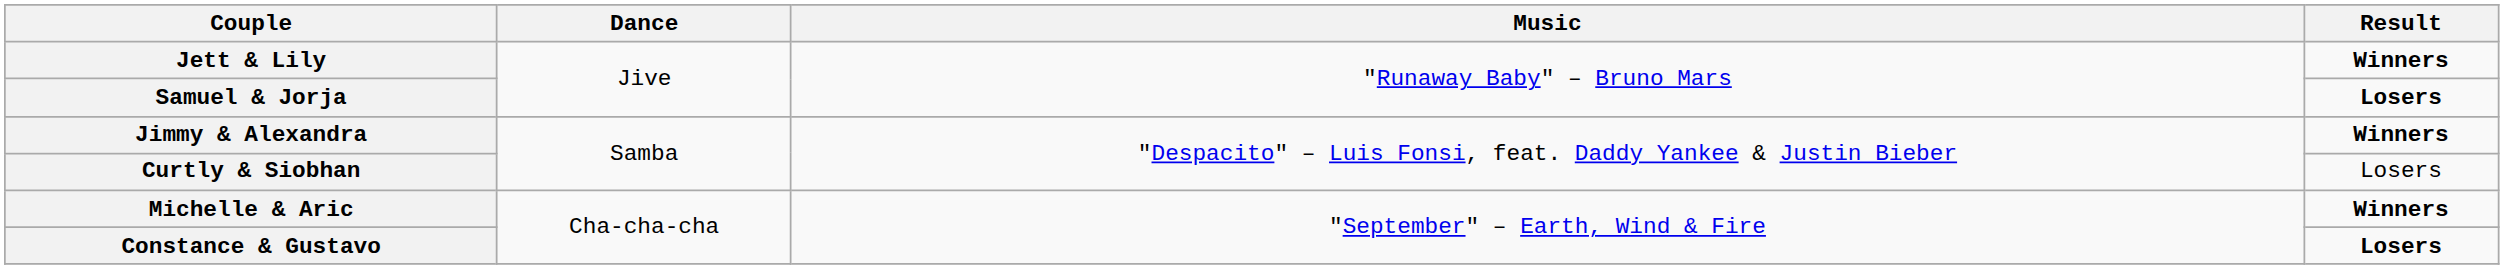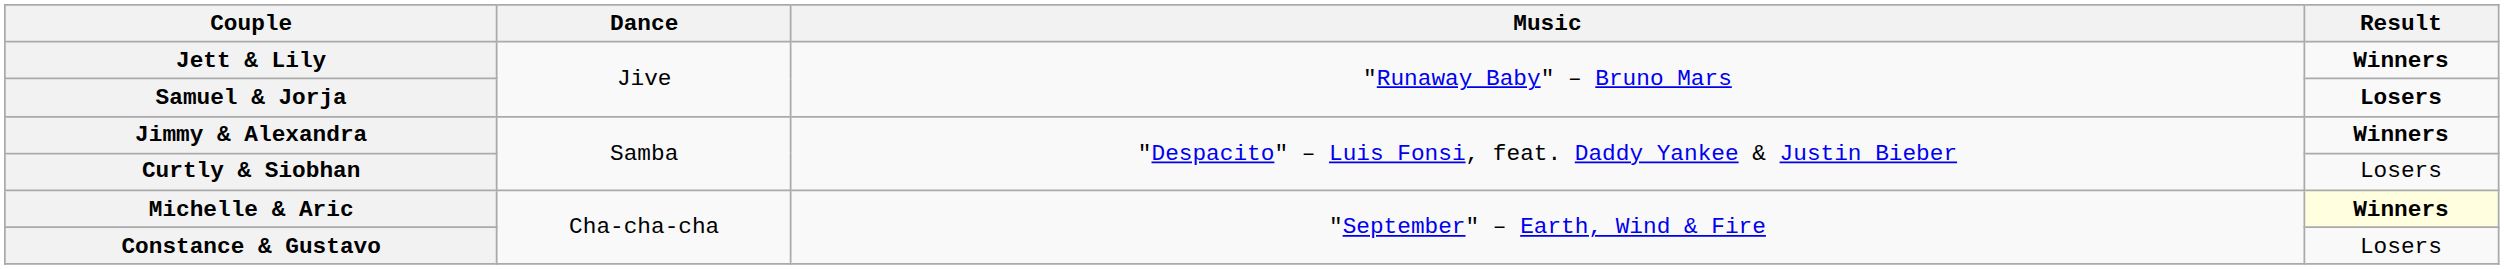Michelle & Aric | Result: no background -> lightyellow background
Constance & Gustavo | Result: bold -> normal
